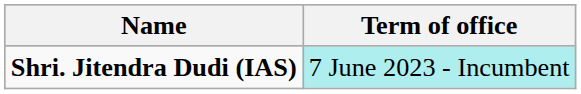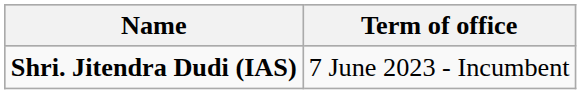Shri. Jitendra Dudi (IAS) | Term of office: paleturquoise background -> no background
